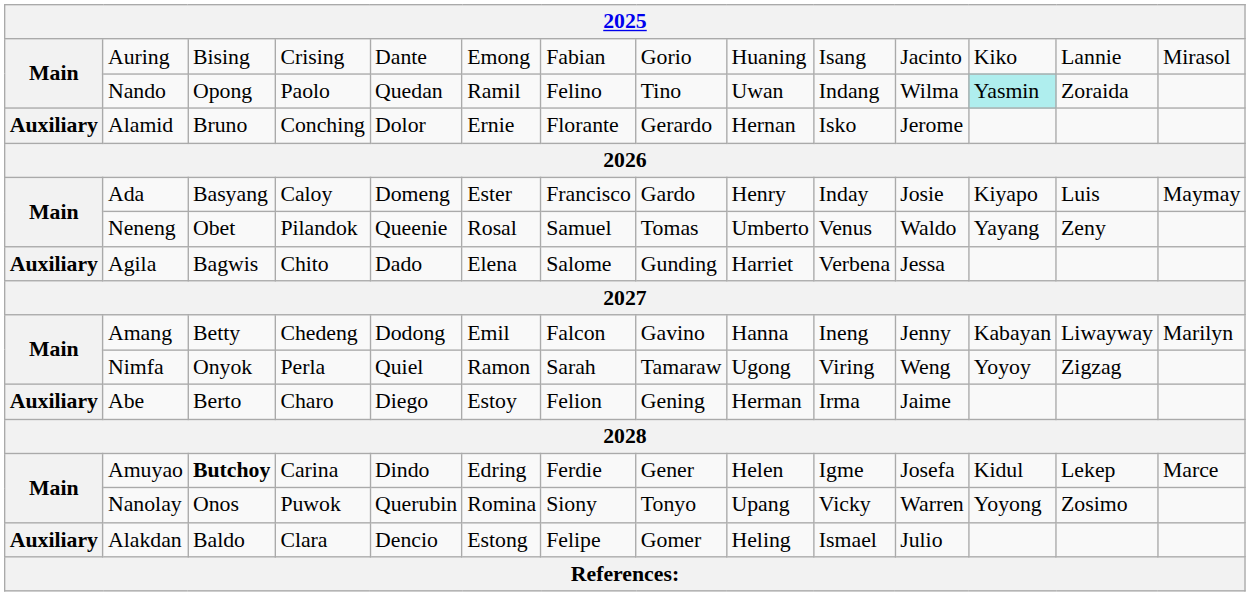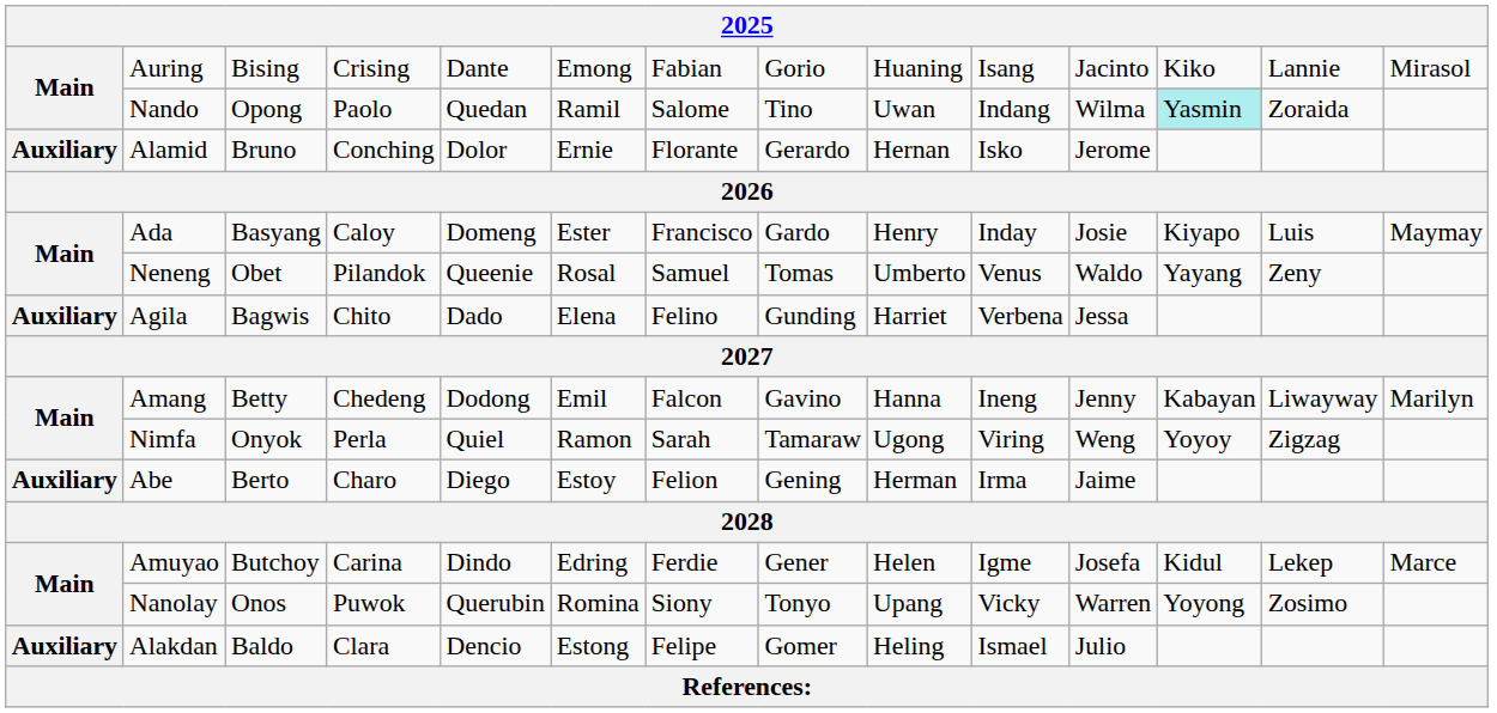Nando | column 7: Felino -> Salome
Agila | column 7: Salome -> Felino
Amuyao | column 3: bold -> normal
